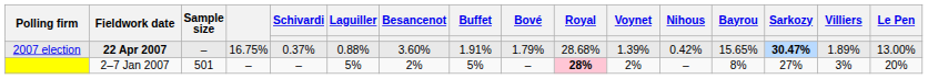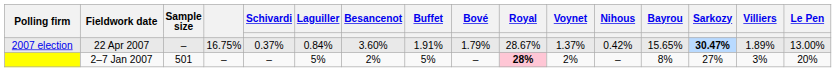2007 election | Fieldwork date: bold -> normal
2007 election | Laguiller: 0.88% -> 0.84%
2007 election | Royal: 28.68% -> 28.67%
2007 election | Voynet: 1.39% -> 1.37%
